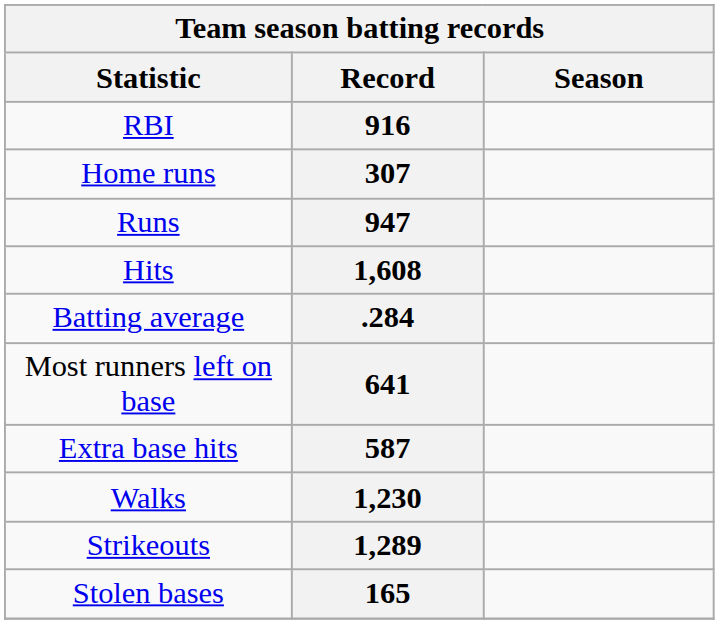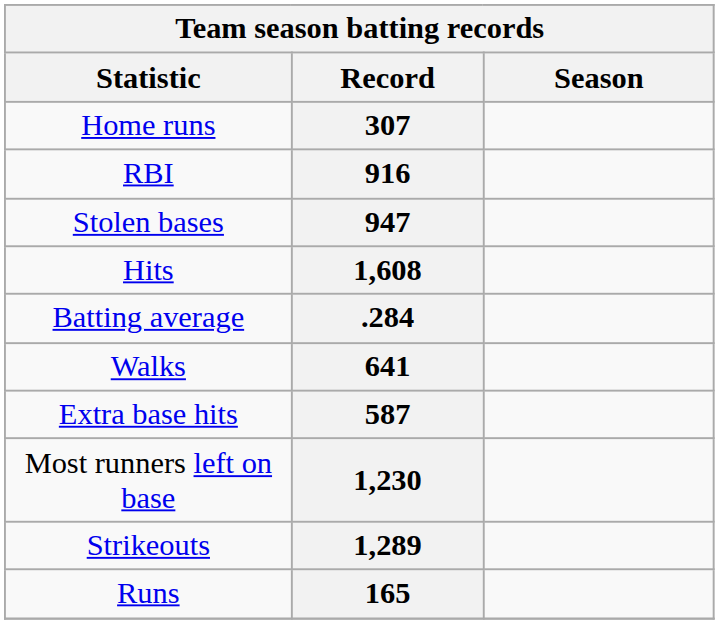rows swapped: 307 <-> 916
947 | Statistic: Runs -> Stolen bases
641 | Statistic: Most runners left on base -> Walks
1,230 | Statistic: Walks -> Most runners left on base
165 | Statistic: Stolen bases -> Runs
